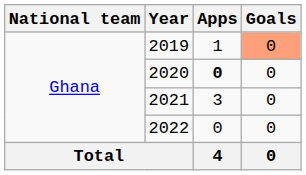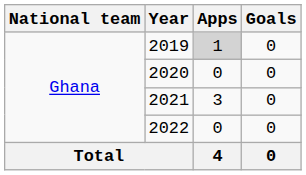2019 | Apps: no background -> lightgrey background
2019 | Goals: lightsalmon background -> no background
2020 | Apps: bold -> normal
